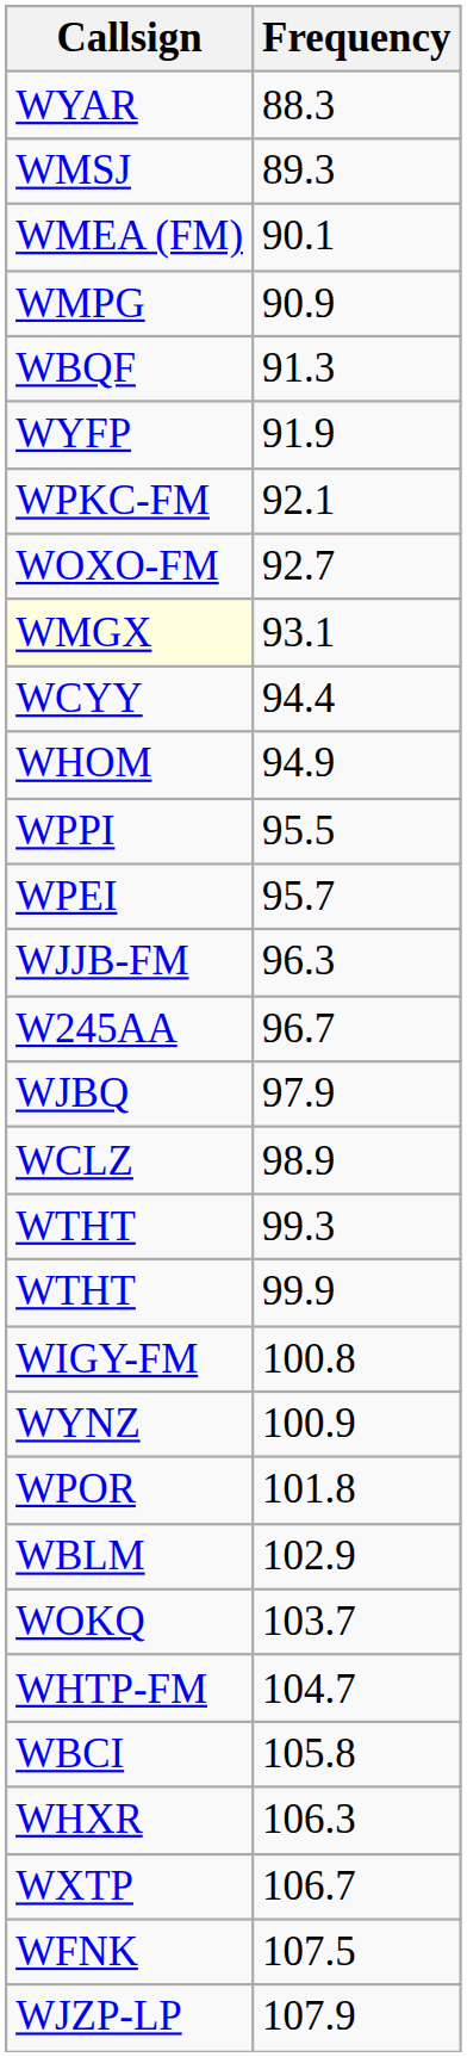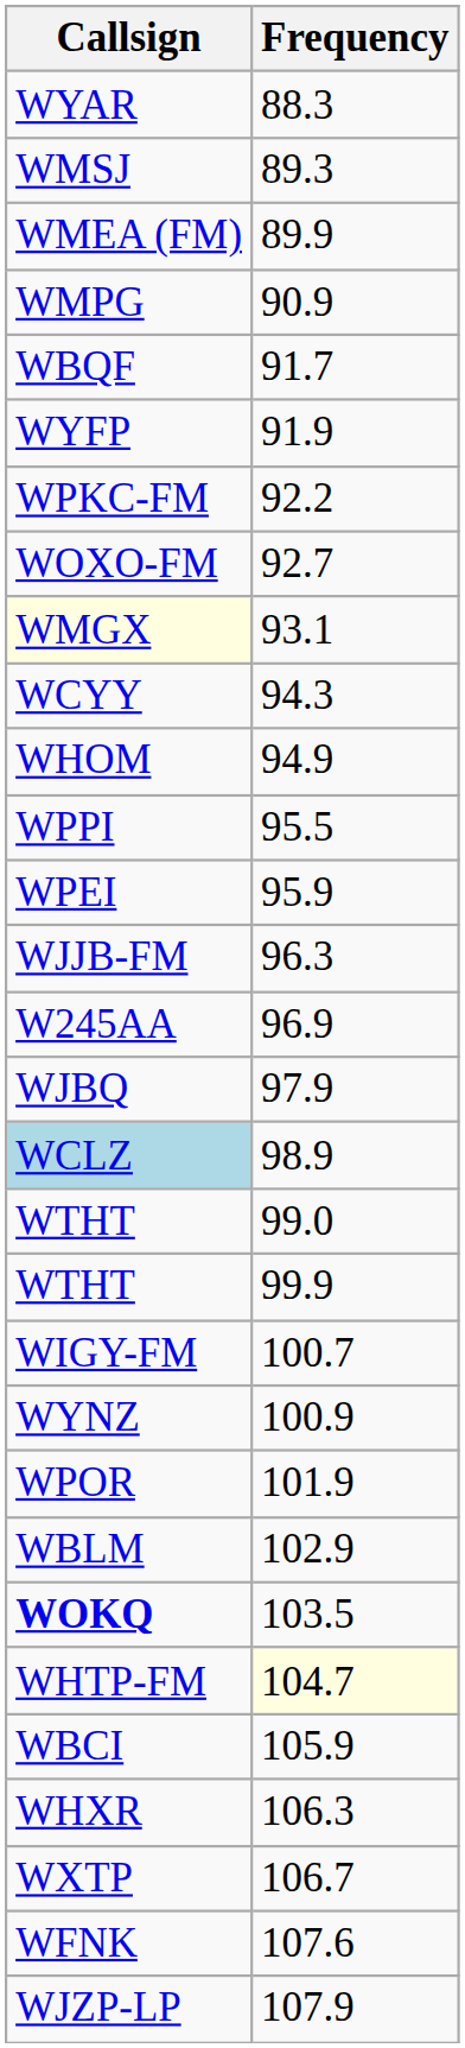row 4 | Frequency: 90.1 -> 89.9
row 6 | Frequency: 91.3 -> 91.7
row 8 | Frequency: 92.1 -> 92.2
row 11 | Frequency: 94.4 -> 94.3
row 14 | Frequency: 95.7 -> 95.9
row 16 | Frequency: 96.7 -> 96.9
row 18 | Callsign: no background -> lightblue background
row 19 | Frequency: 99.3 -> 99.0
row 21 | Frequency: 100.8 -> 100.7
row 23 | Frequency: 101.8 -> 101.9
row 25 | Callsign: normal -> bold
row 25 | Frequency: 103.7 -> 103.5
row 26 | Frequency: no background -> lightyellow background
row 27 | Frequency: 105.8 -> 105.9
row 30 | Frequency: 107.5 -> 107.6
